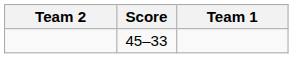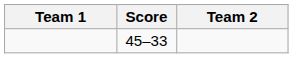columns swapped: Team 1 <-> Team 2
